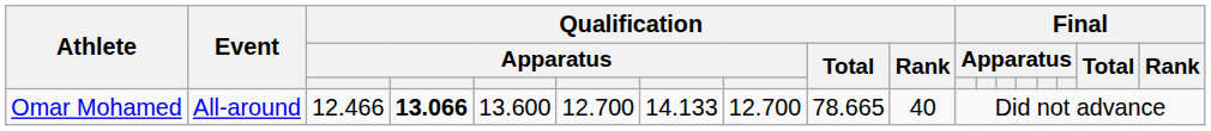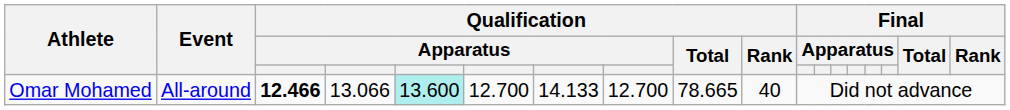row 4 | column 3: normal -> bold
row 4 | column 4: bold -> normal
row 4 | column 5: no background -> paleturquoise background
